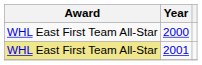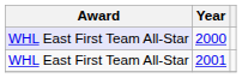row 2 | Award: no background -> lavender background
row 3 | Award: khaki background -> no background
